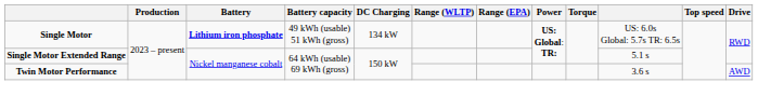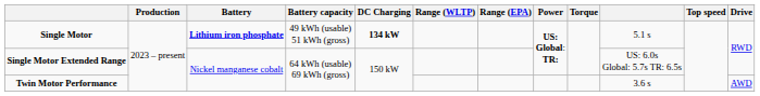Single Motor | DC Charging: normal -> bold
Single Motor | column 10: US: 6.0s Global: 5.7s TR: 6.5s -> 5.1 s
Single Motor Extended Range | column 10: 5.1 s -> US: 6.0s Global: 5.7s TR: 6.5s
